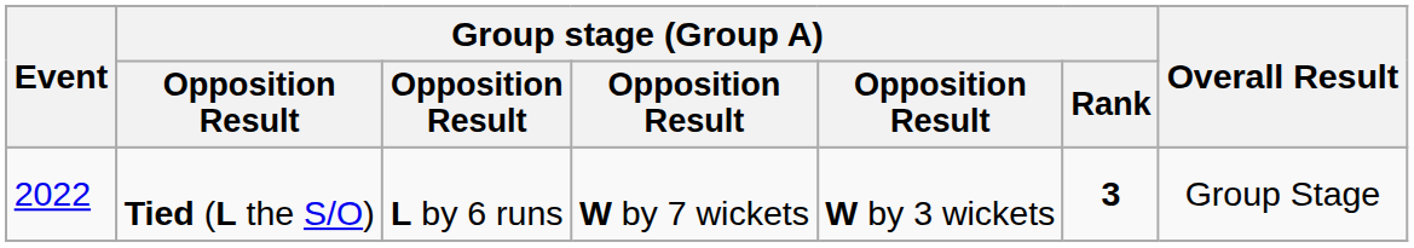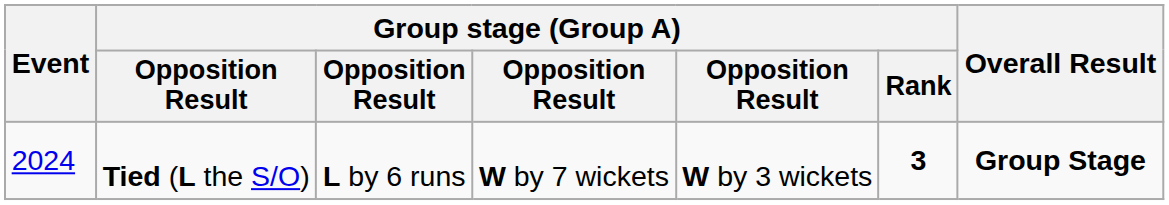Tied (L the S/O) | Event: 2022 -> 2024
Tied (L the S/O) | Overall Result: normal -> bold
